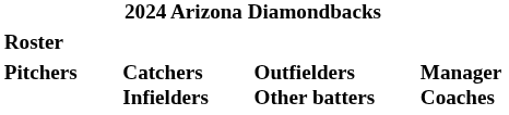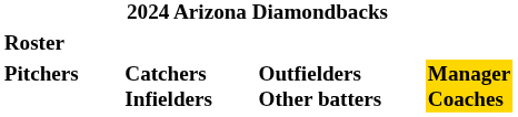Pitchers | column 4: no background -> gold background
